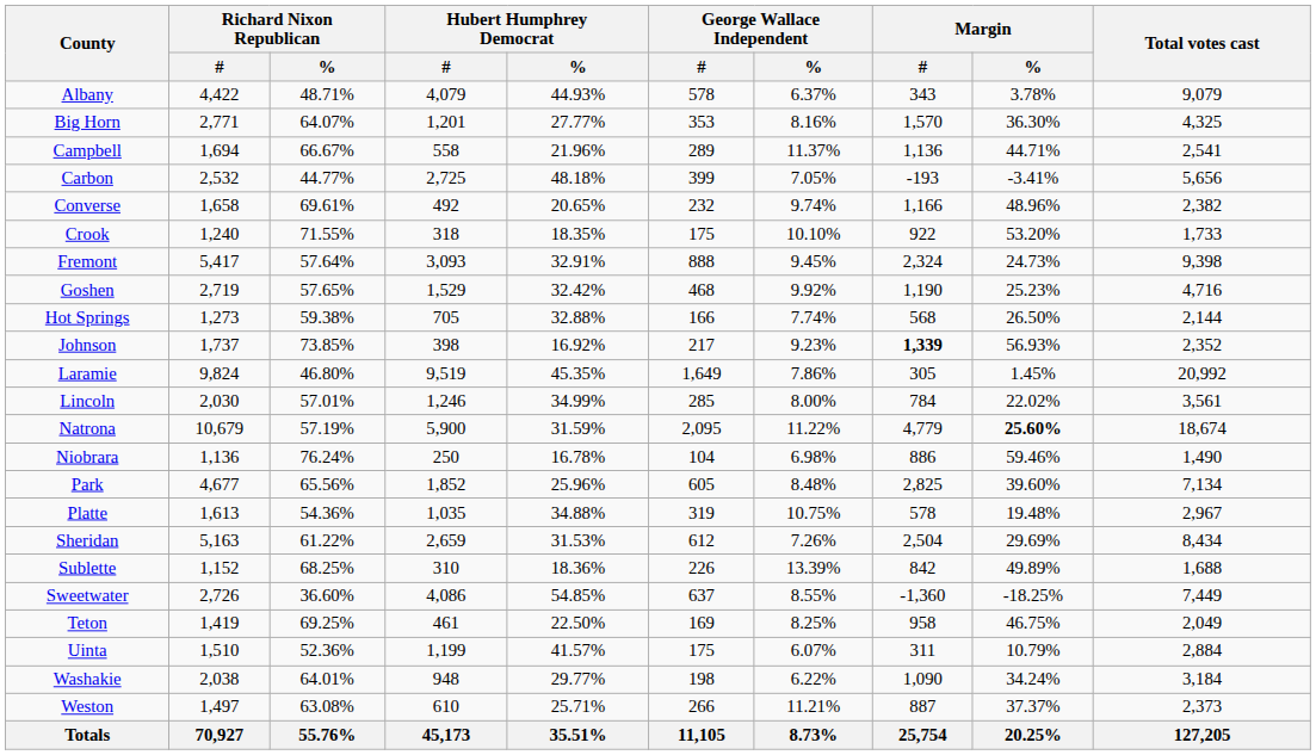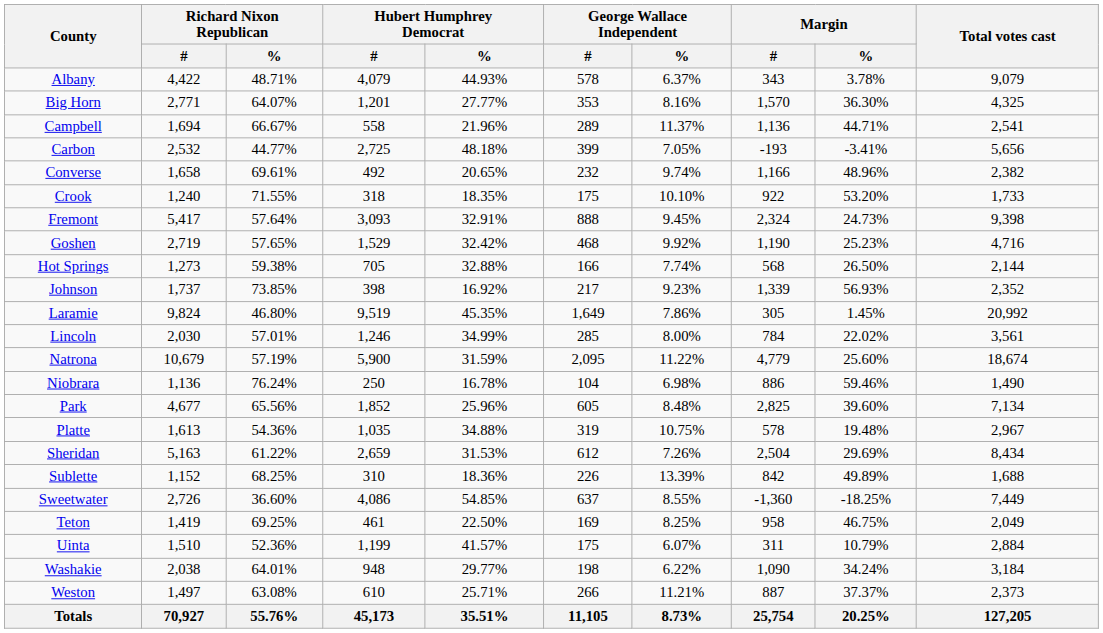Johnson | Margin / #: bold -> normal
Natrona | Margin / %: bold -> normal
